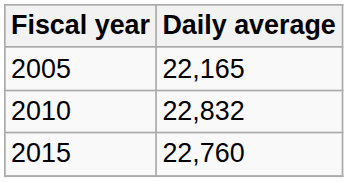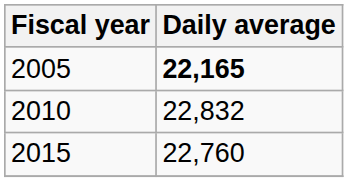2005 | Daily average: normal -> bold
